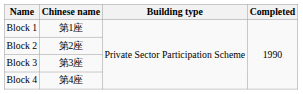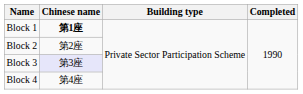Block 1 | Chinese name: normal -> bold
Block 3 | Chinese name: no background -> lavender background
